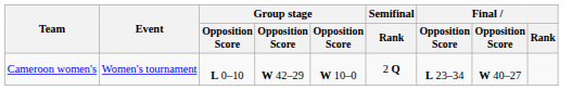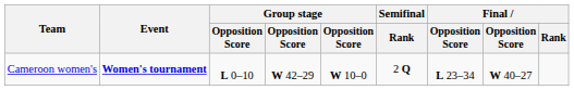Cameroon women's | Event: normal -> bold
